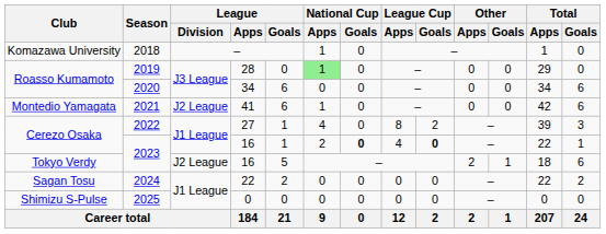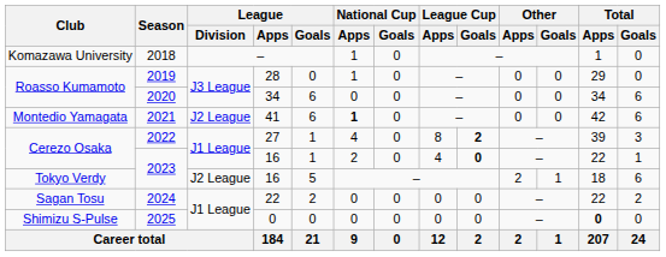2019 | National Cup / Apps: lightgreen background -> no background
2021 | National Cup / Apps: normal -> bold
2022 | League Cup / Goals: normal -> bold
Cerezo Osaka / 2023 | National Cup / Goals: bold -> normal
2025 | Total / Apps: normal -> bold
